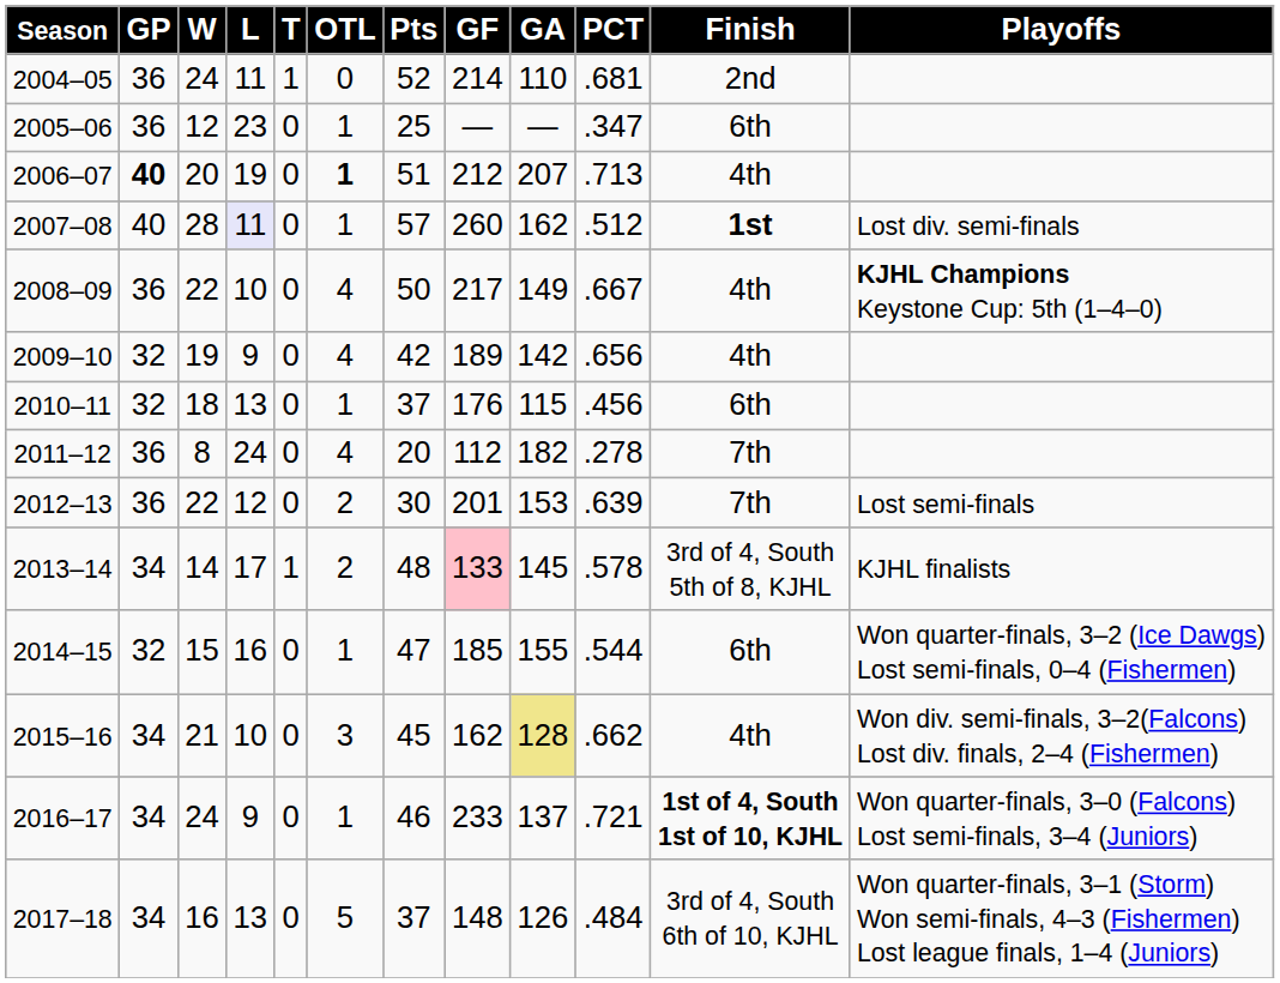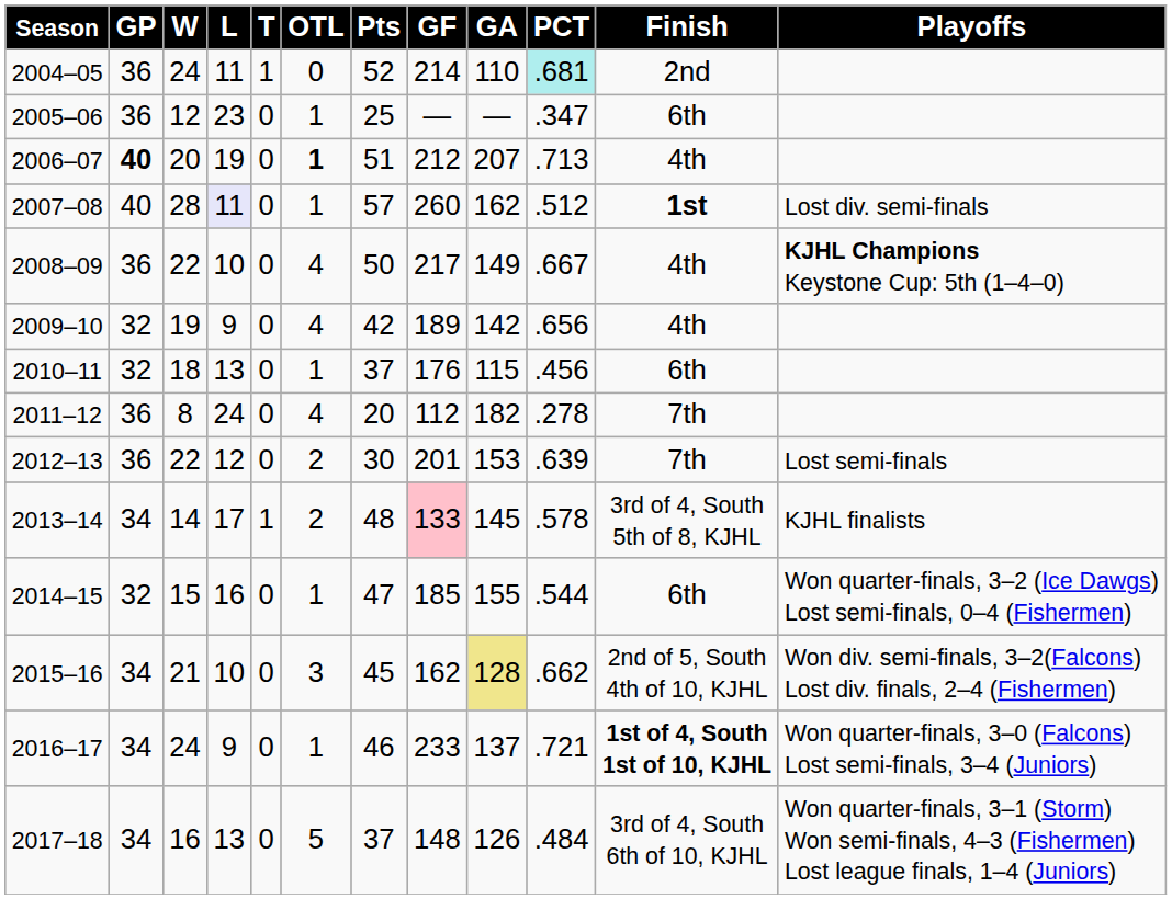2004–05 | column 10: no background -> paleturquoise background
2015–16 | column 11: 4th -> 2nd of 5, South 4th of 10, KJHL
